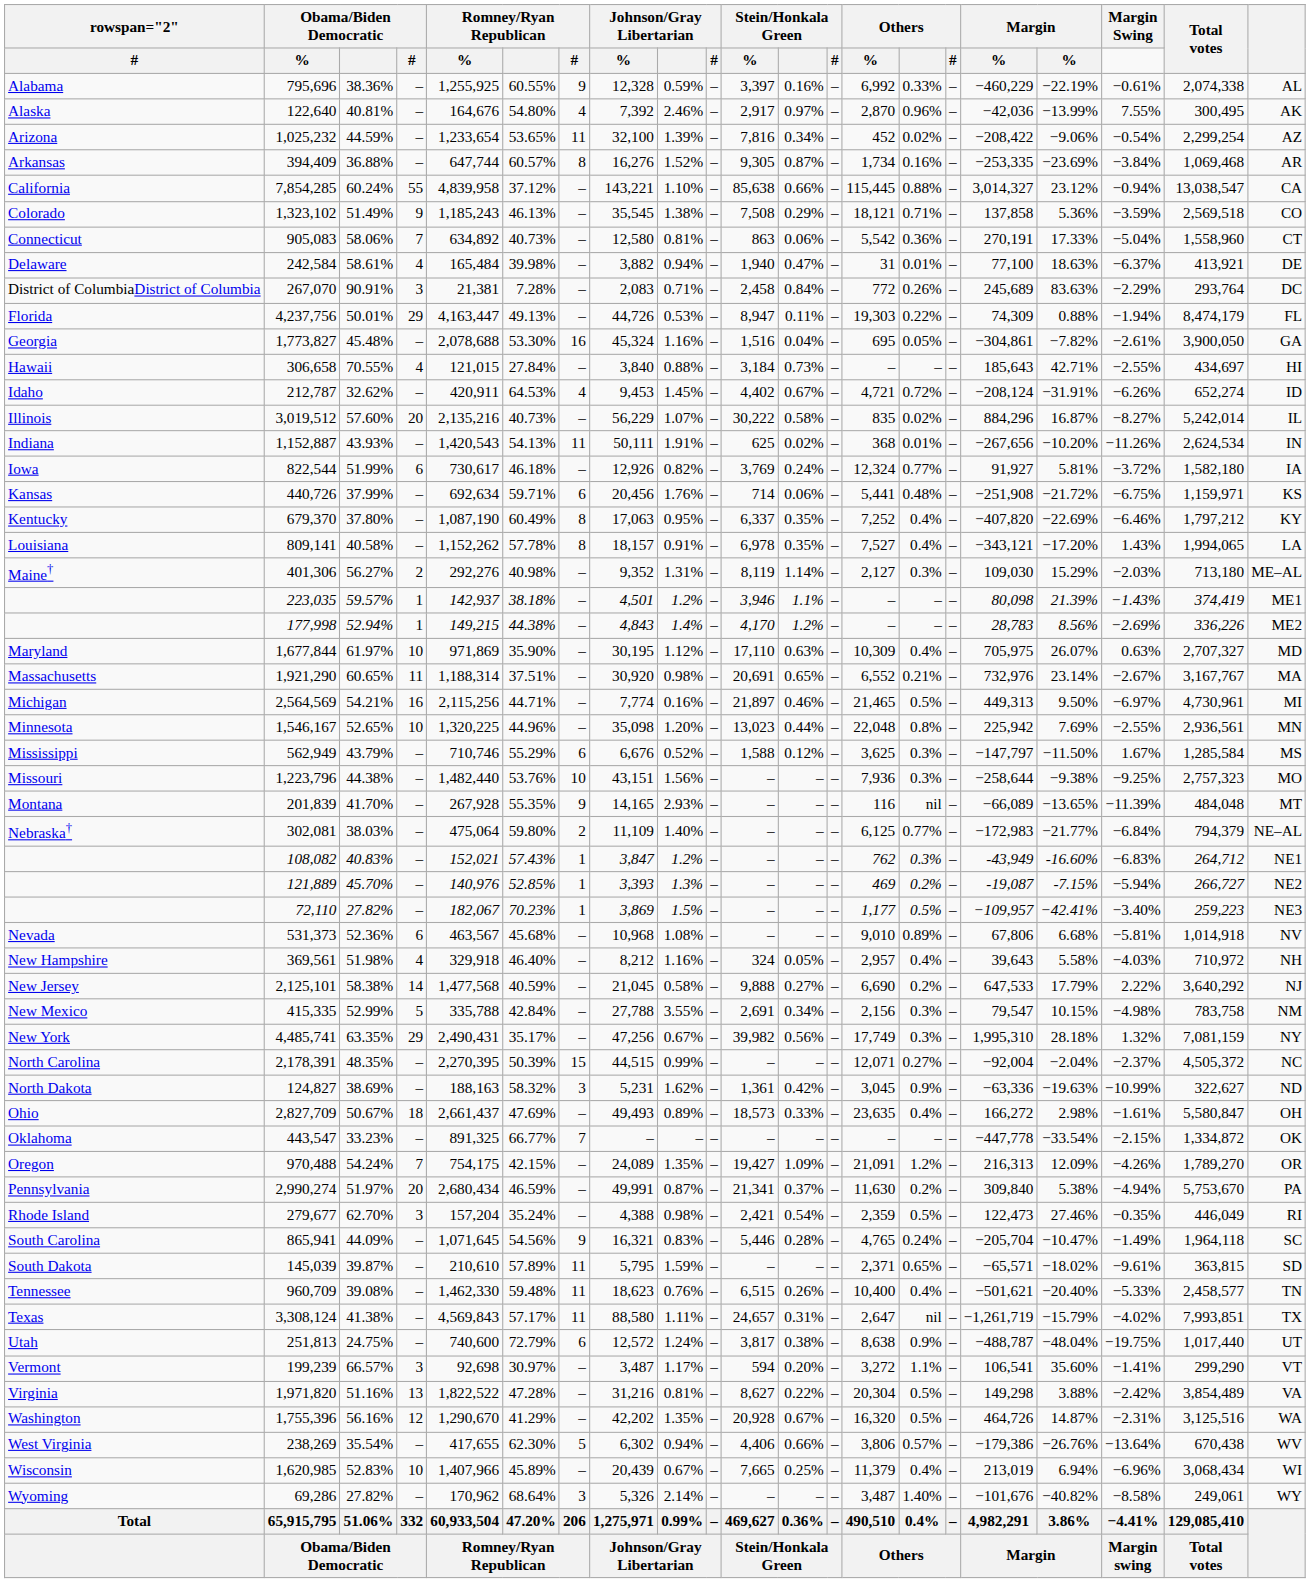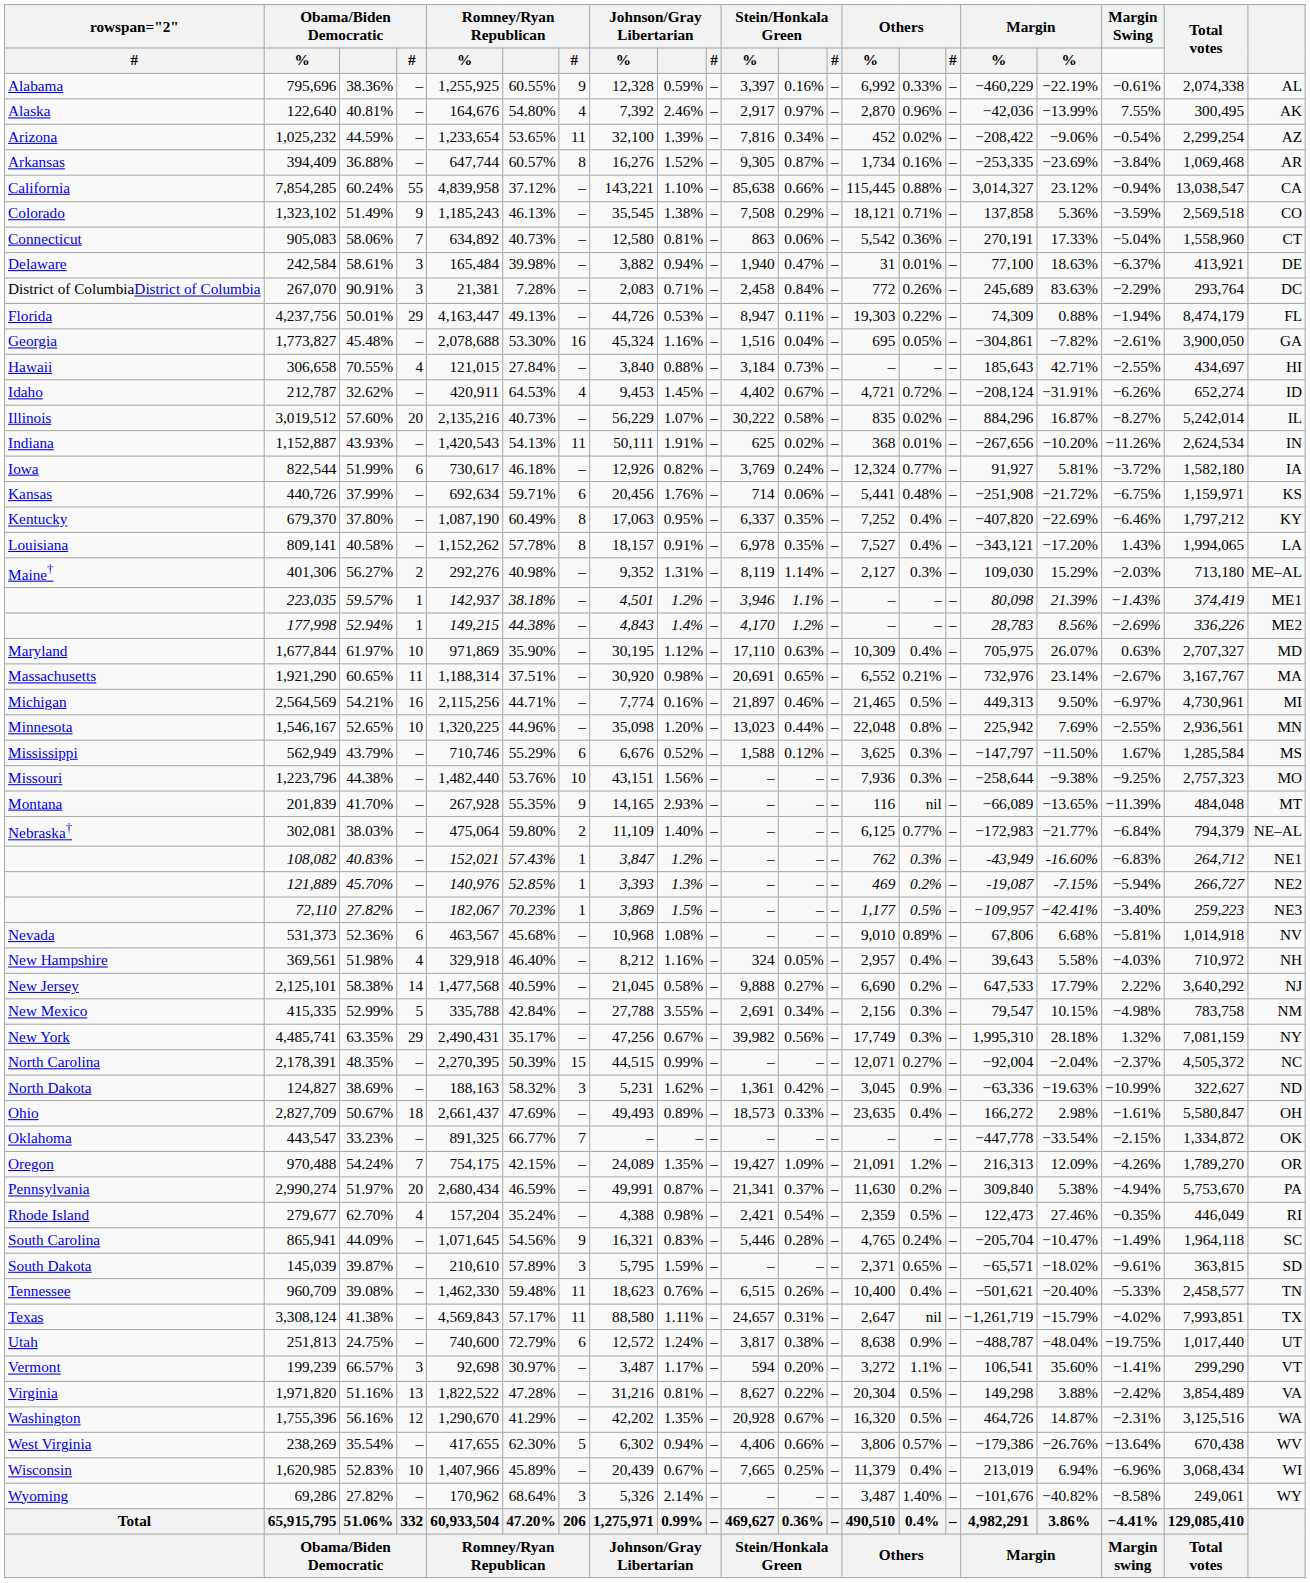Delaware | Obama/Biden Democratic / #: 4 -> 3
Rhode Island | Obama/Biden Democratic / #: 3 -> 4
South Dakota | Romney/Ryan Republican / #: 11 -> 3
